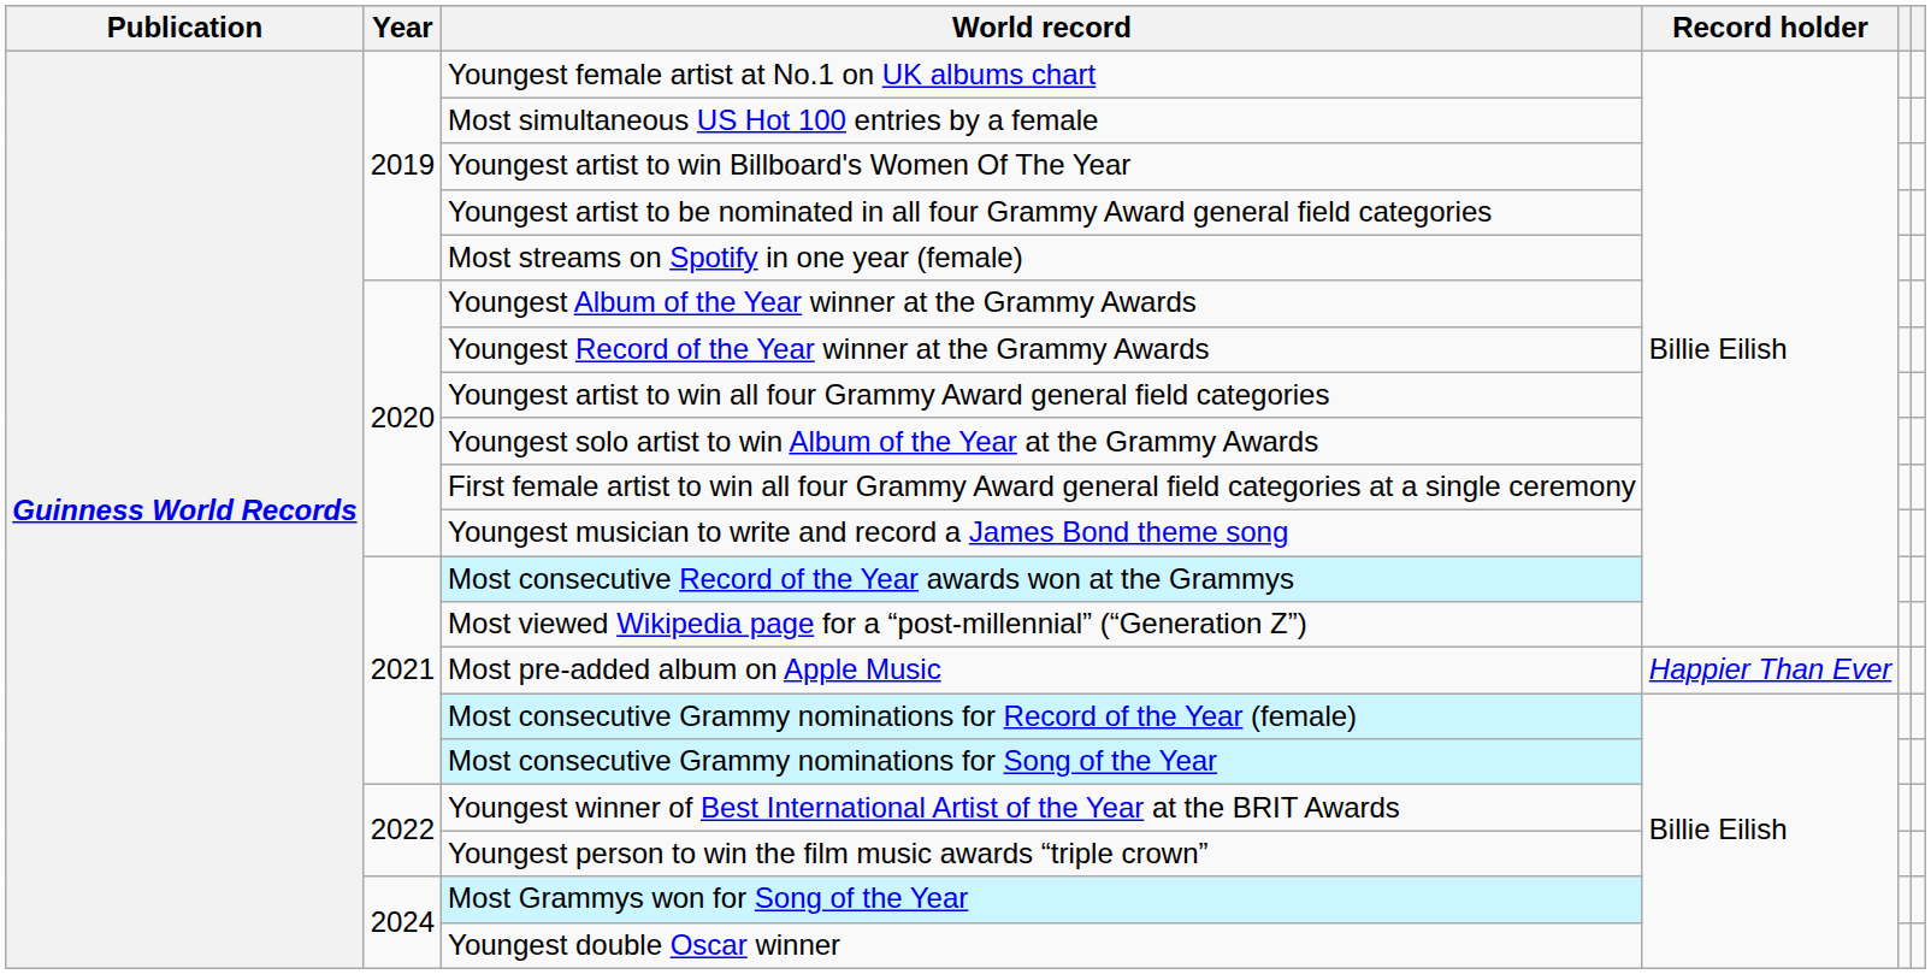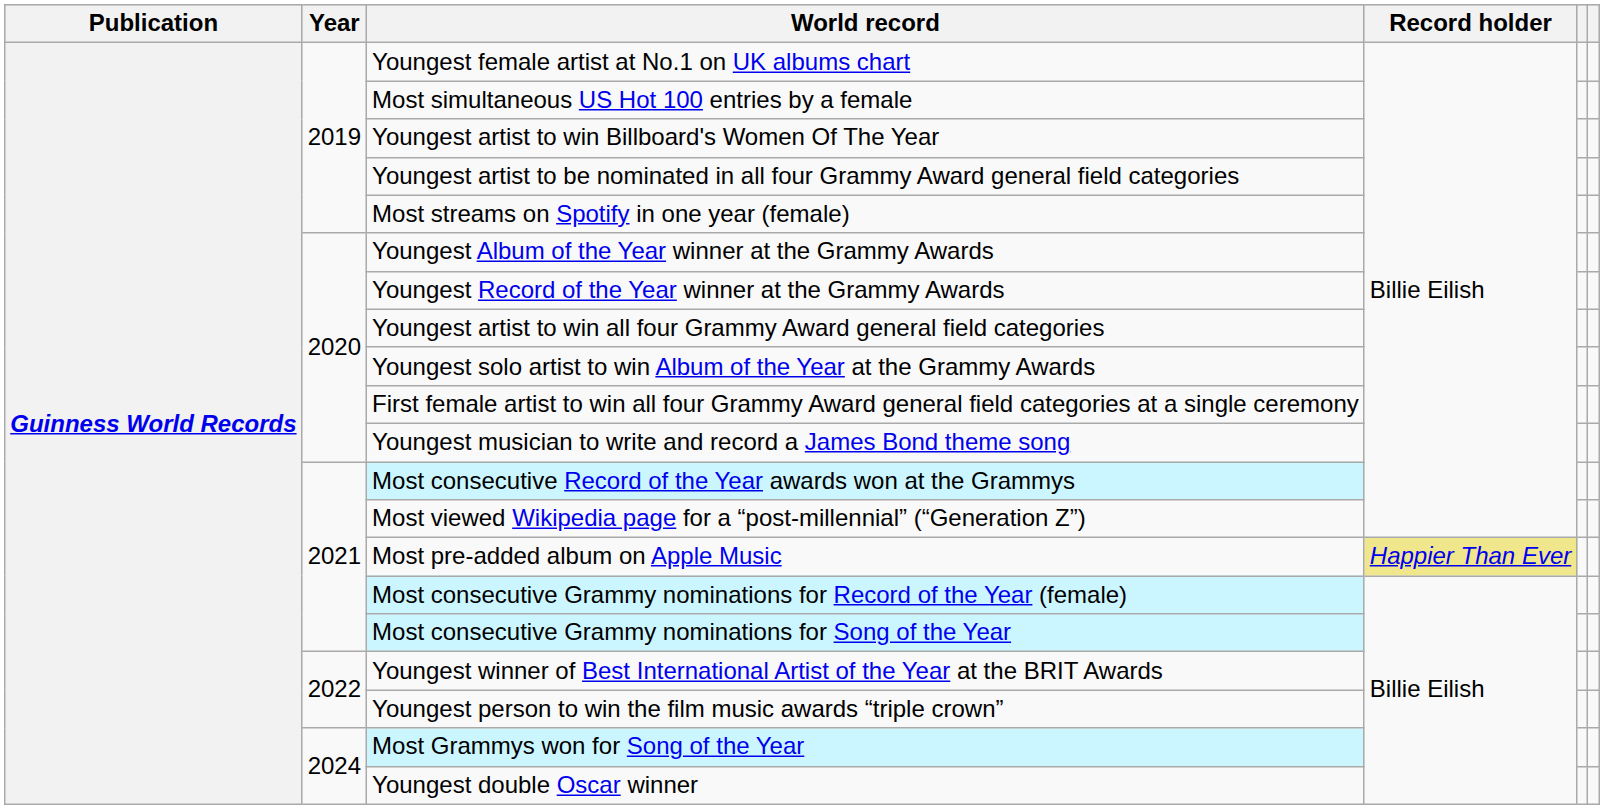Most pre-added album on Apple Music | Record holder: no background -> khaki background
